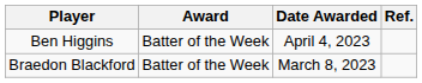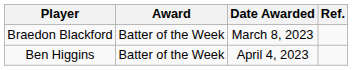rows swapped: Braedon Blackford <-> Ben Higgins
